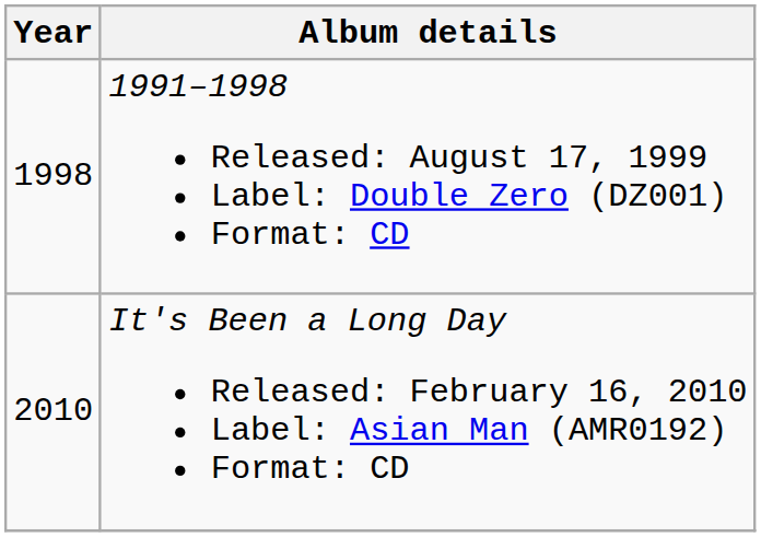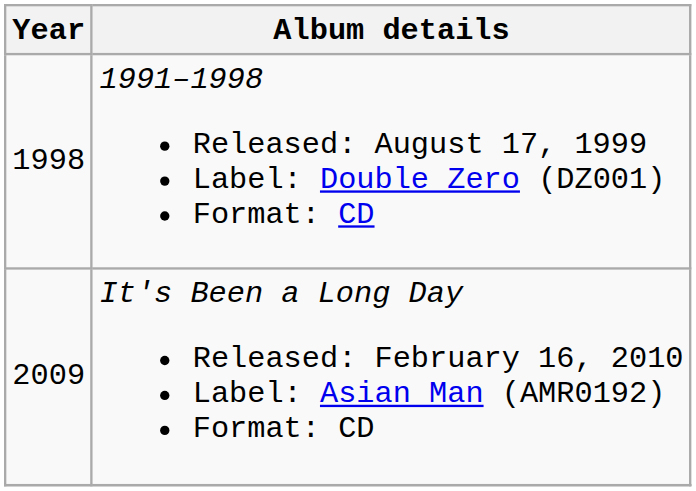row 3 | Year: 2010 -> 2009
